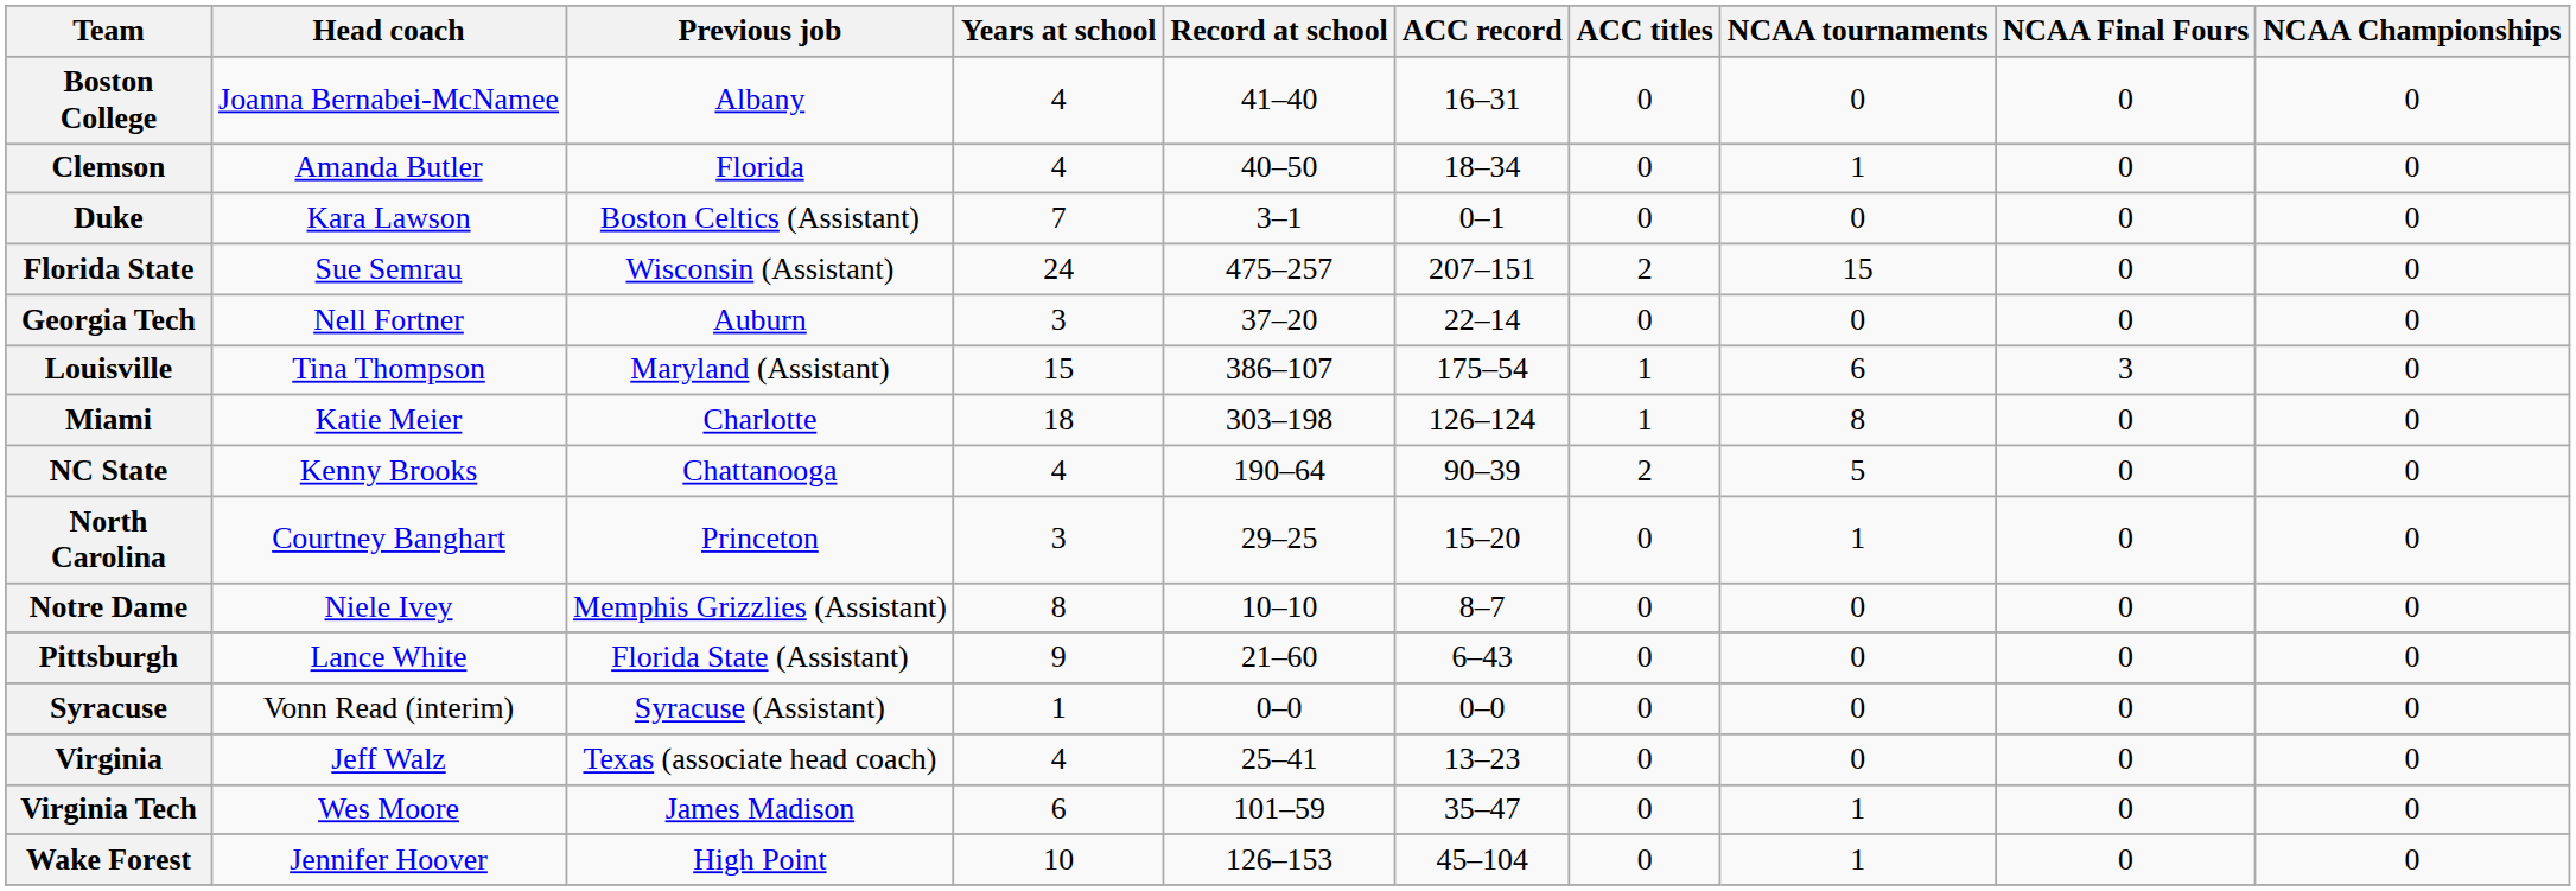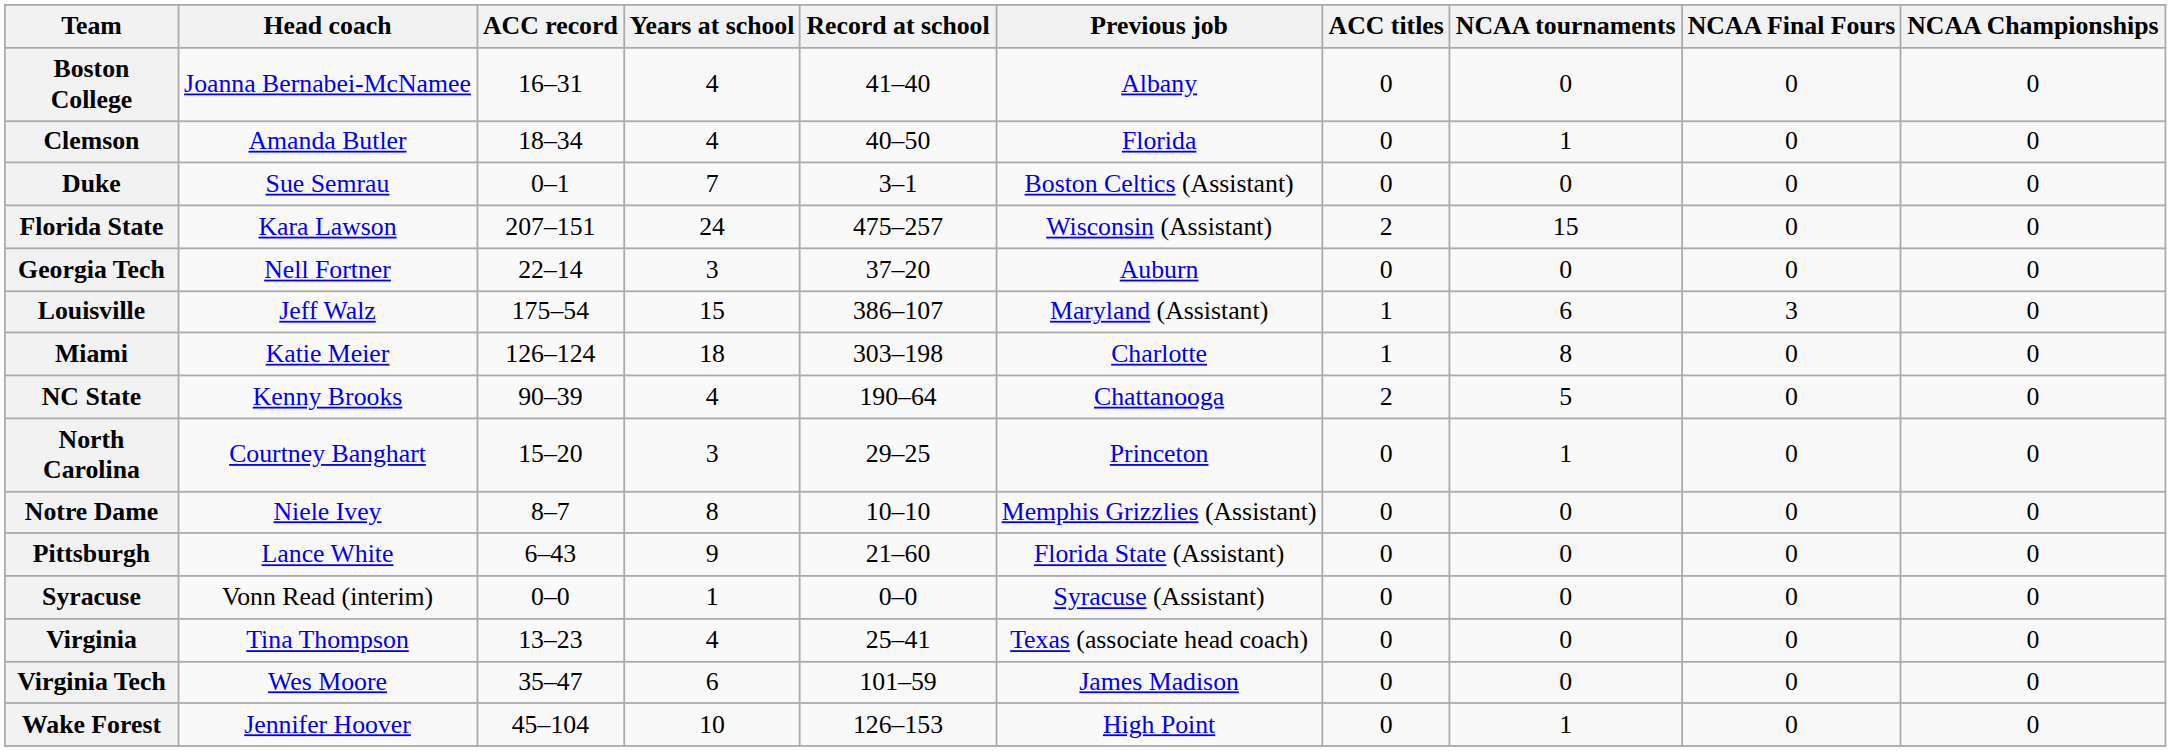columns swapped: Previous job <-> ACC record
Duke | Head coach: Kara Lawson -> Sue Semrau
Florida State | Head coach: Sue Semrau -> Kara Lawson
Louisville | Head coach: Tina Thompson -> Jeff Walz
Virginia | Head coach: Jeff Walz -> Tina Thompson
Virginia Tech | NCAA tournaments: 1 -> 0
